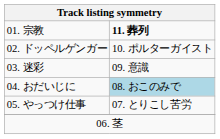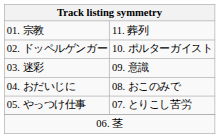01. 宗教 | column 2: bold -> normal
04. おだいじに | column 2: lightblue background -> no background
